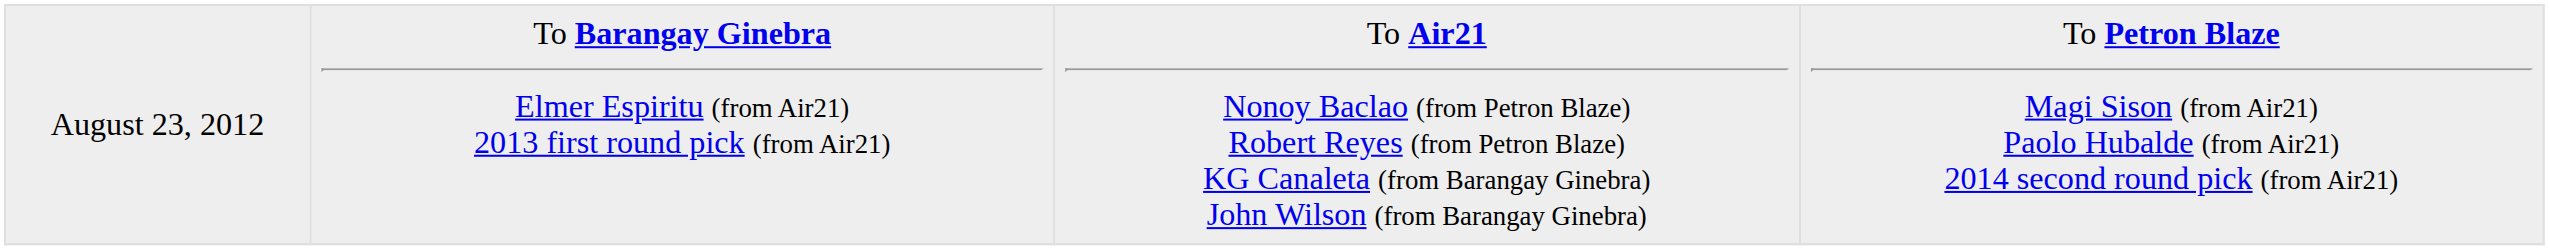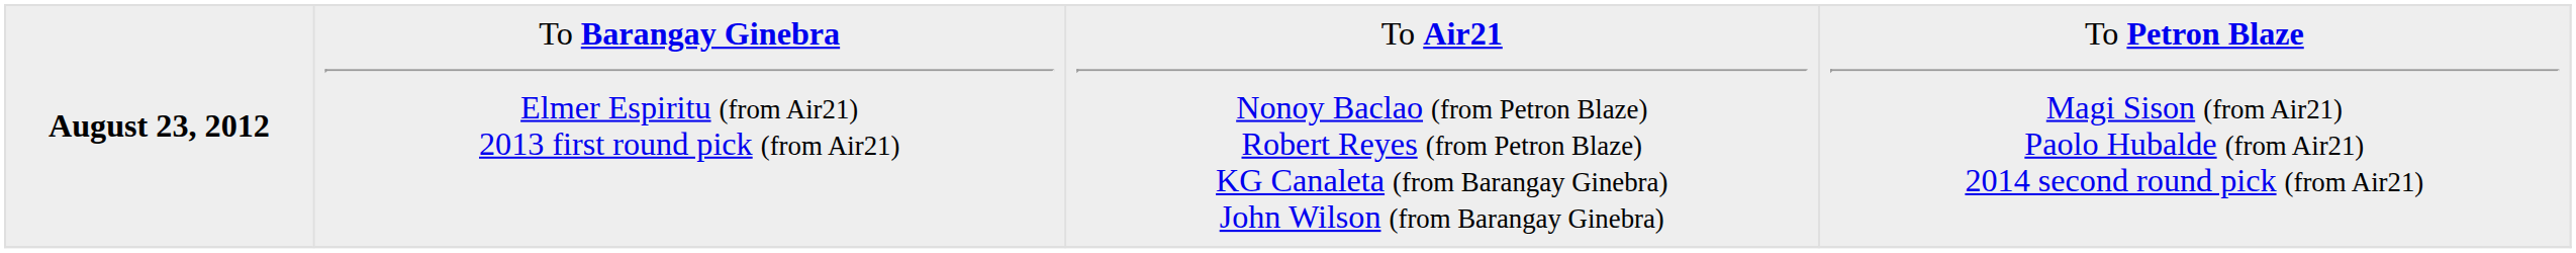August 23, 2012 | column 1: normal -> bold
